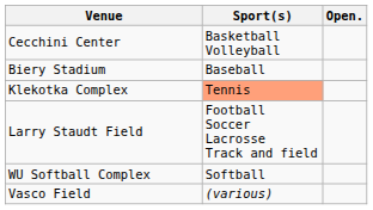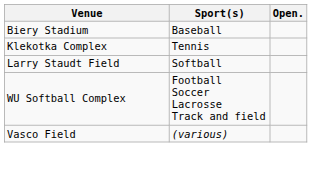- row: Cecchini Center | Basketball Volleyball
Klekotka Complex | Sport(s): lightsalmon background -> no background
Larry Staudt Field | Sport(s): Football Soccer Lacrosse Track and field -> Softball
WU Softball Complex | Sport(s): Softball -> Football Soccer Lacrosse Track and field
